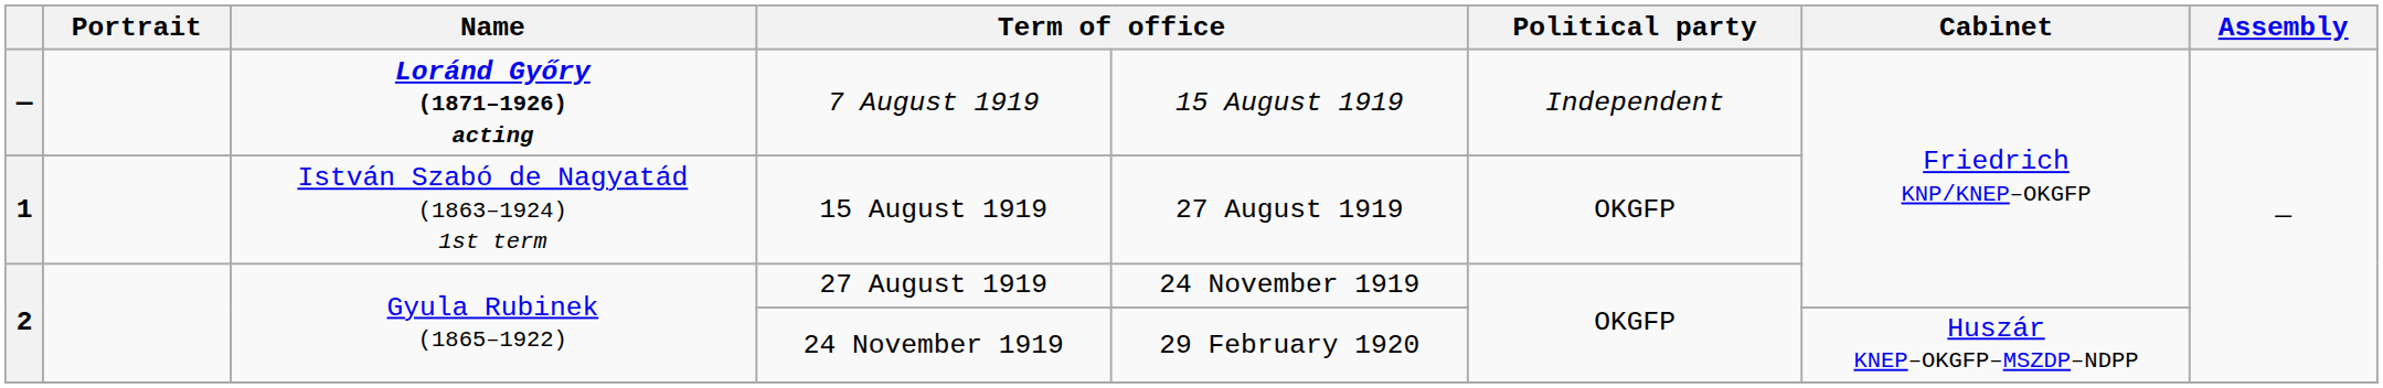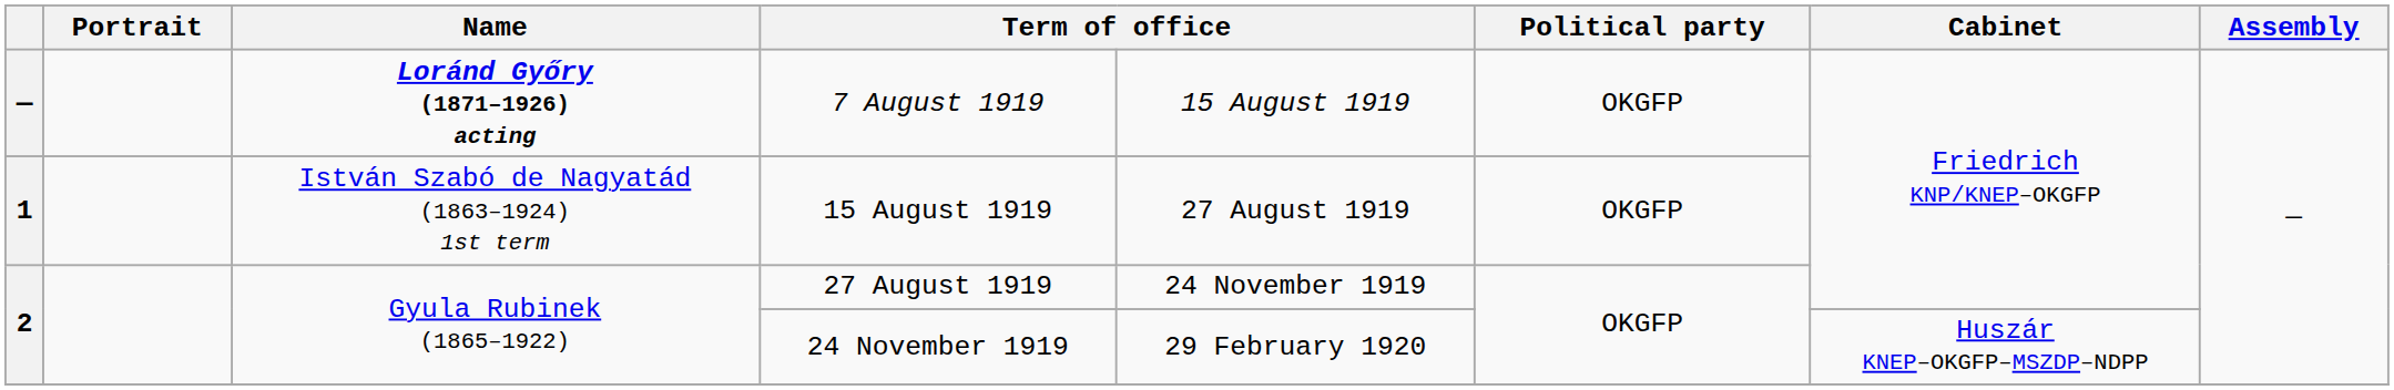7 August 1919 | Political party: Independent -> OKGFP
